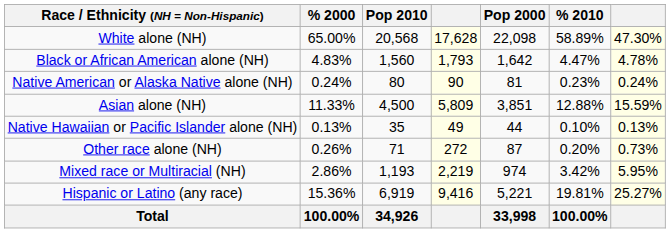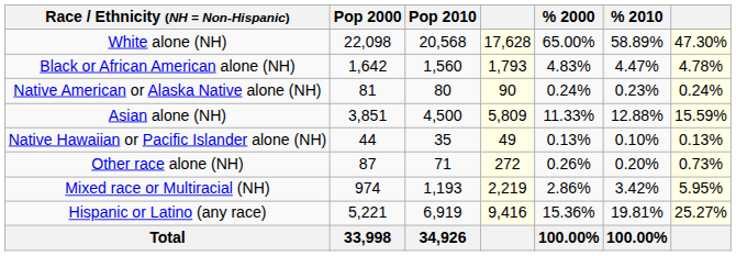columns swapped: Pop 2000 <-> % 2000
